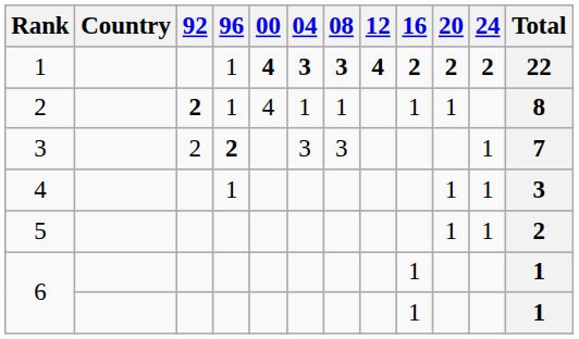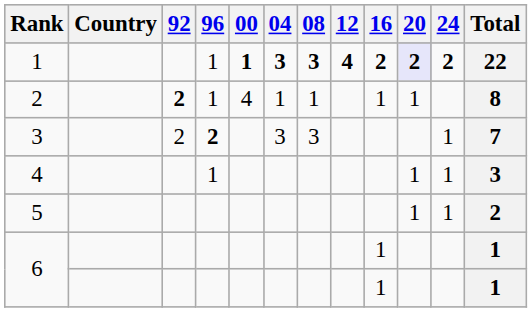row 2 | 00: 4 -> 1
row 2 | 20: no background -> lavender background
